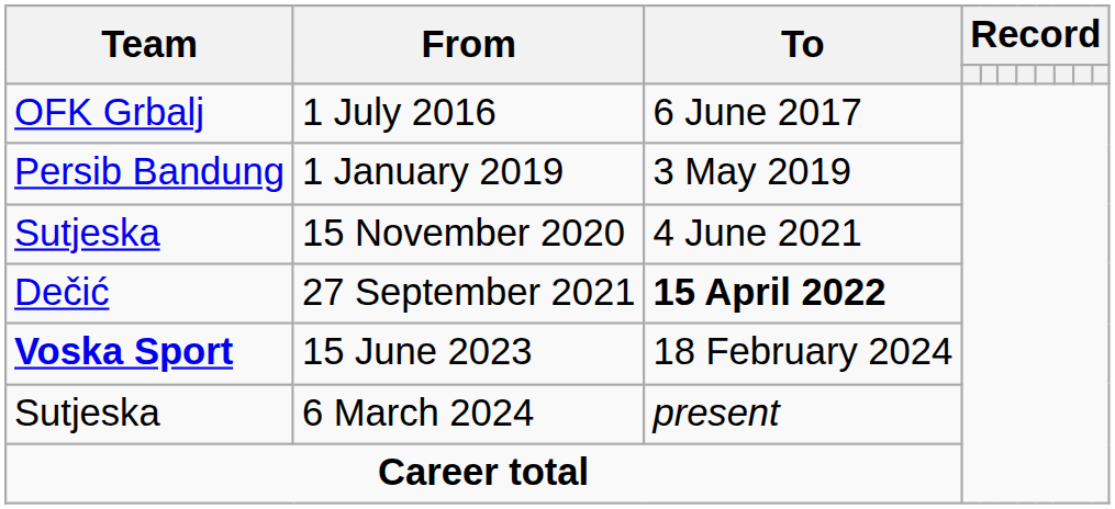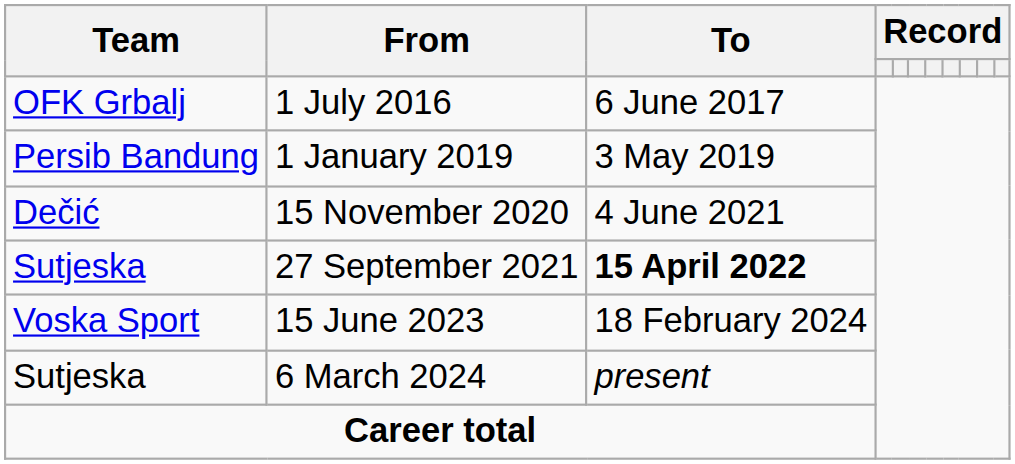15 November 2020 | Team: Sutjeska -> Dečić
27 September 2021 | Team: Dečić -> Sutjeska
15 June 2023 | Team: bold -> normal
